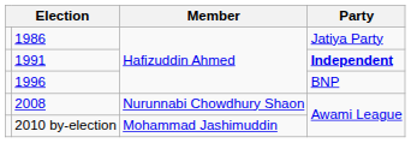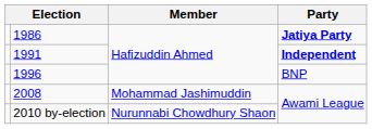1986 | Party: normal -> bold
2008 | Member: Nurunnabi Chowdhury Shaon -> Mohammad Jashimuddin
2010 by-election | Member: Mohammad Jashimuddin -> Nurunnabi Chowdhury Shaon
